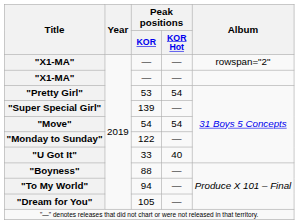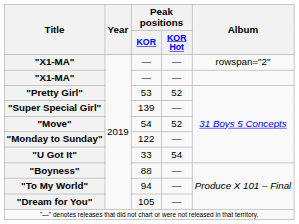"Pretty Girl" | Peak positions / KOR Hot: 54 -> 52
"Move" | Peak positions / KOR Hot: 54 -> 52
"U Got It" | Peak positions / KOR Hot: 40 -> 54
